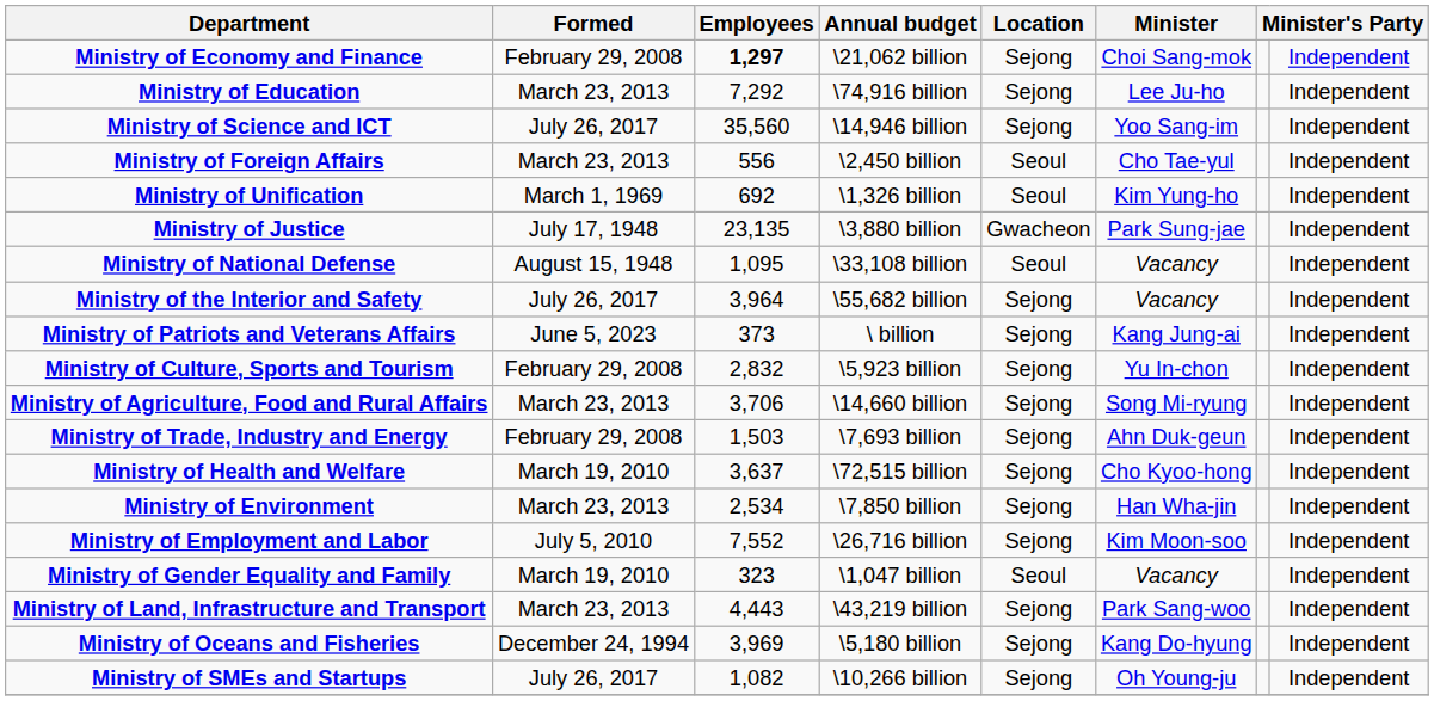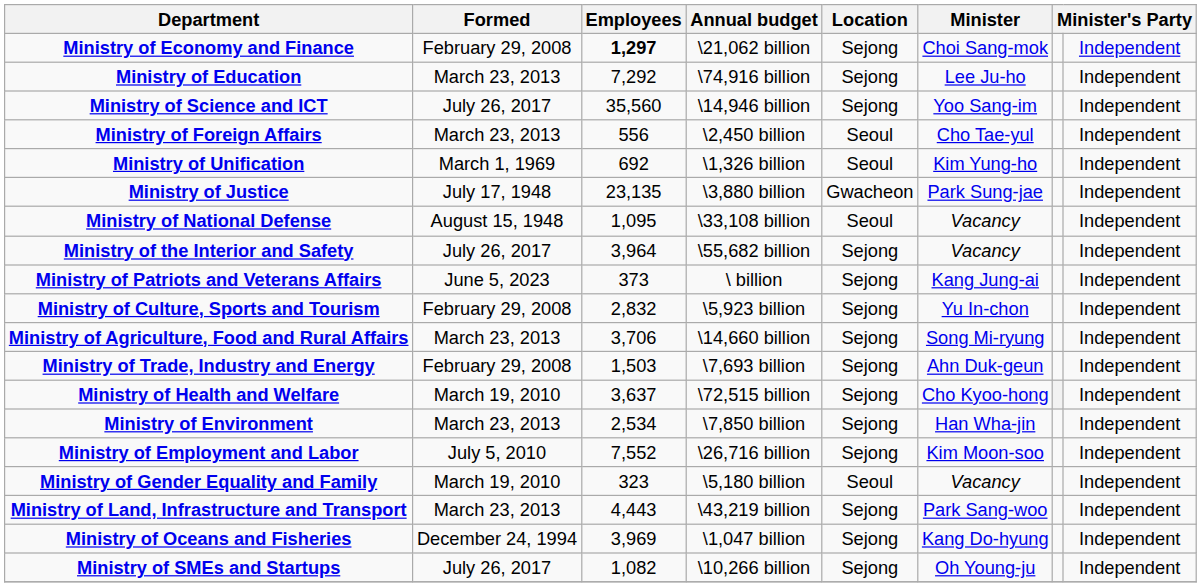Ministry of Gender Equality and Family | Annual budget: \1,047 billion -> \5,180 billion
Ministry of Oceans and Fisheries | Annual budget: \5,180 billion -> \1,047 billion
